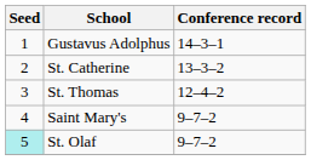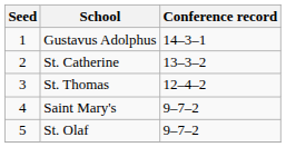St. Olaf | Seed: paleturquoise background -> no background
